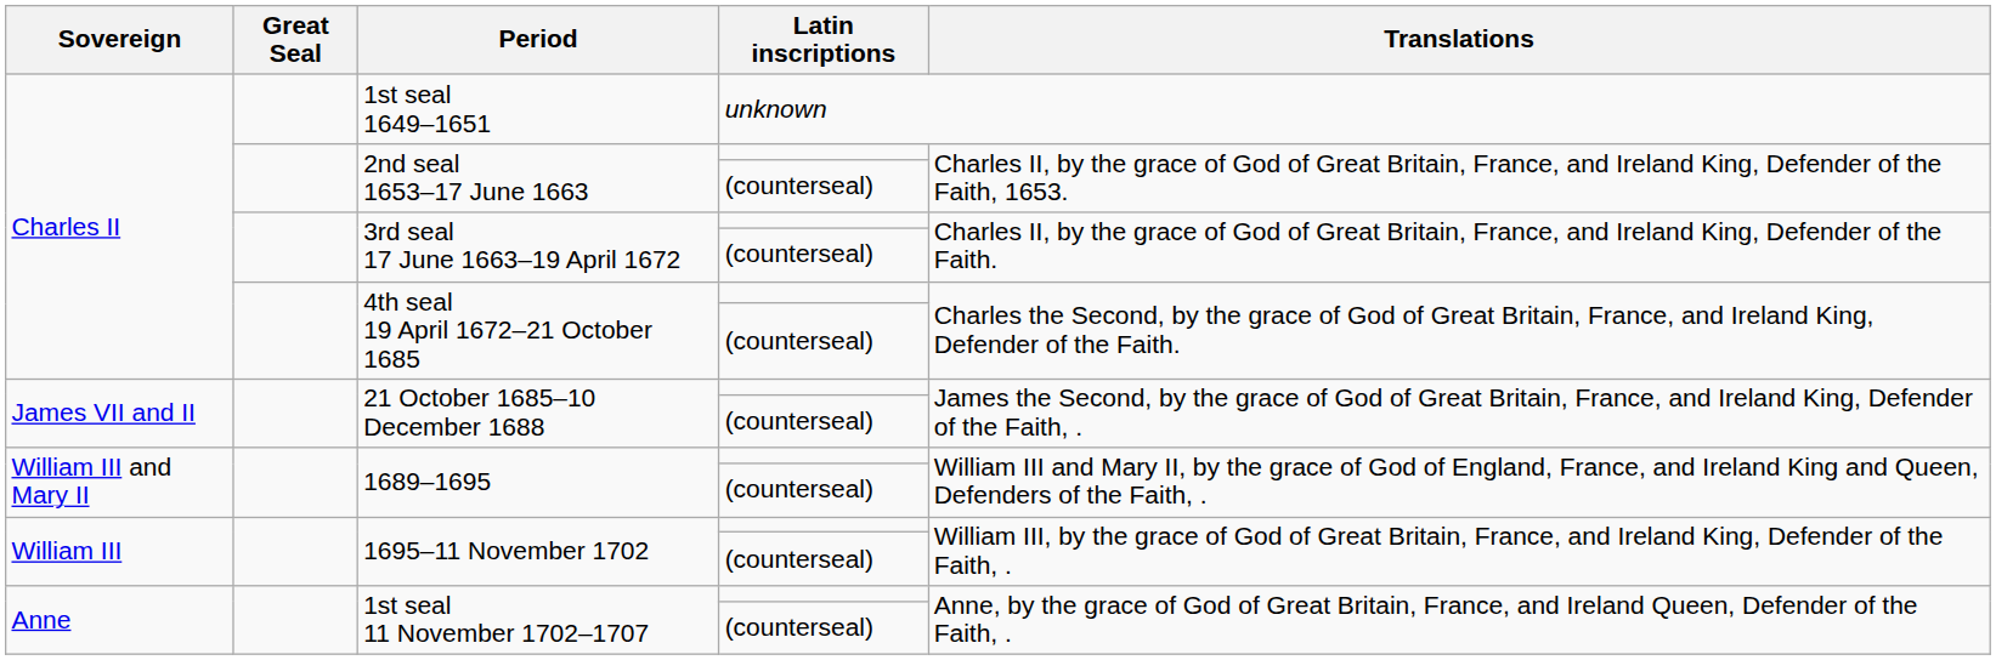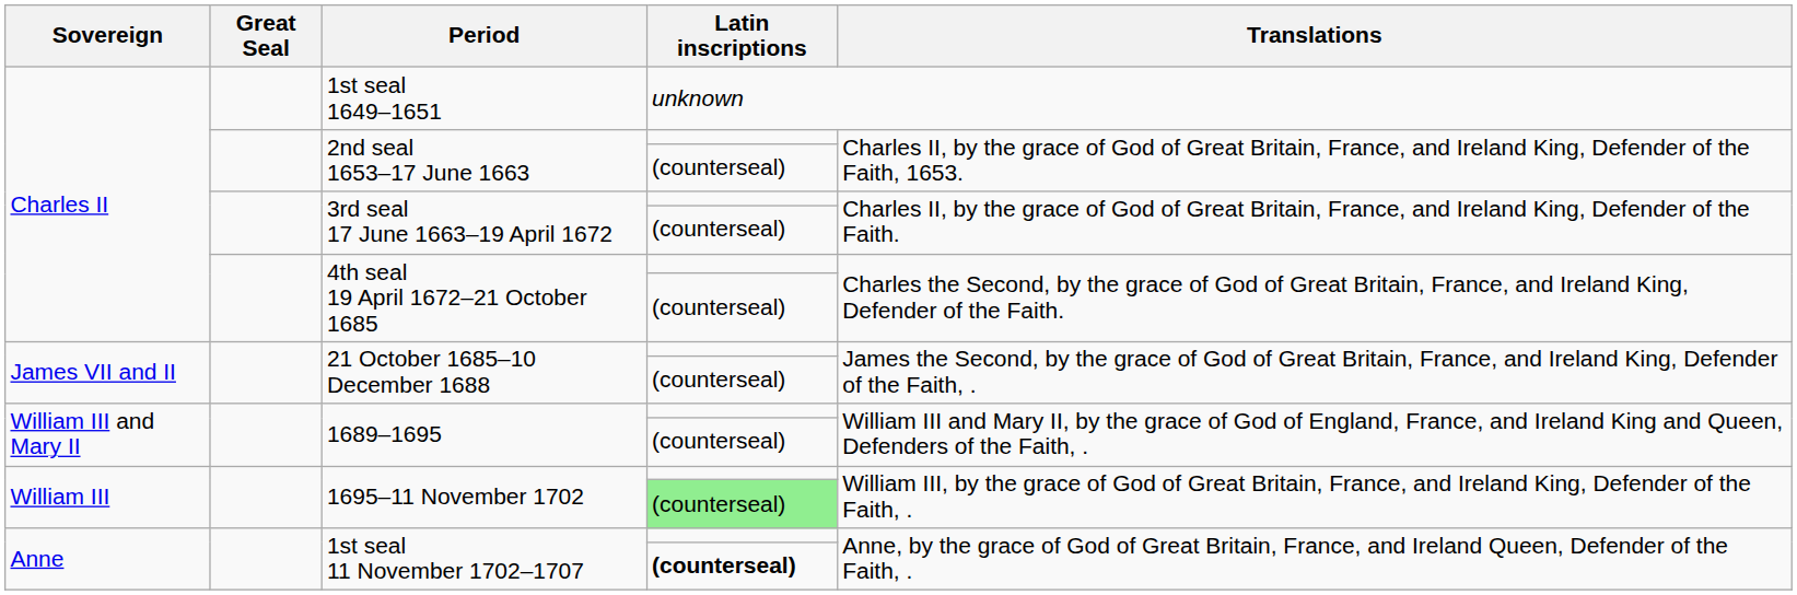1695–11 November 1702 / (counterseal) | Latin inscriptions: no background -> lightgreen background
1st seal 11 November 1702–1707 / (counterseal) | Latin inscriptions: normal -> bold
